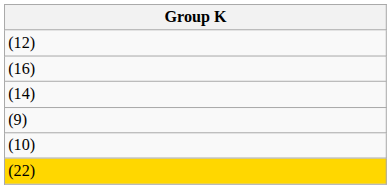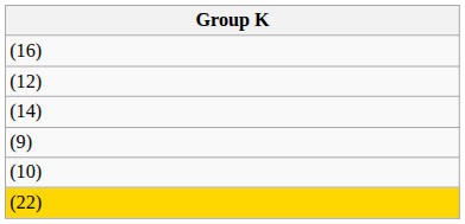row 2 | column 1: (12) -> (16)
row 3 | column 1: (16) -> (12)
